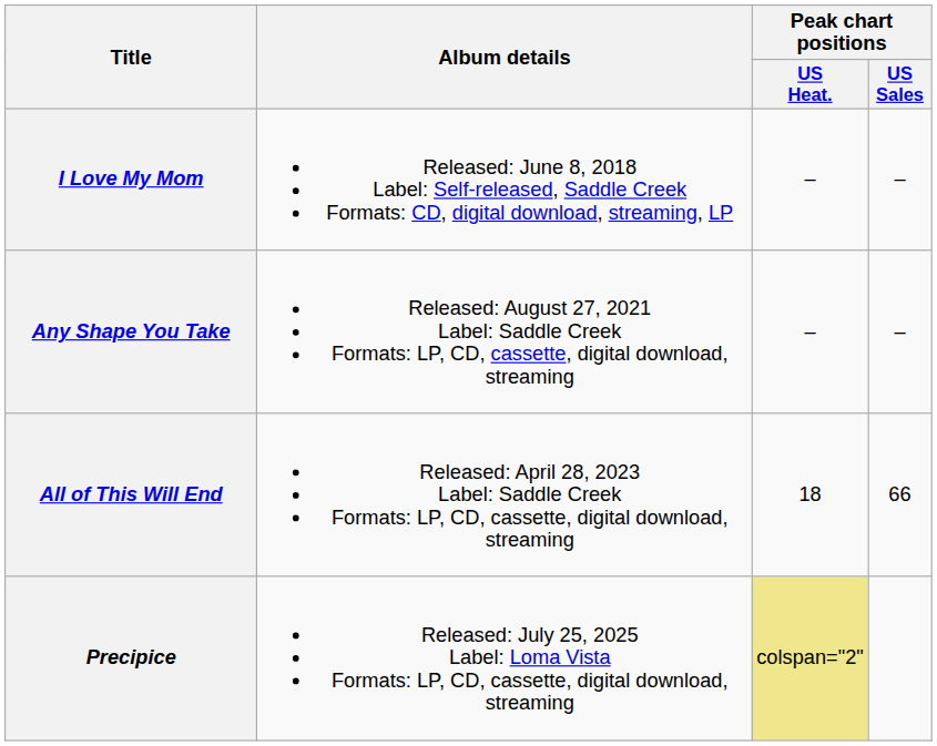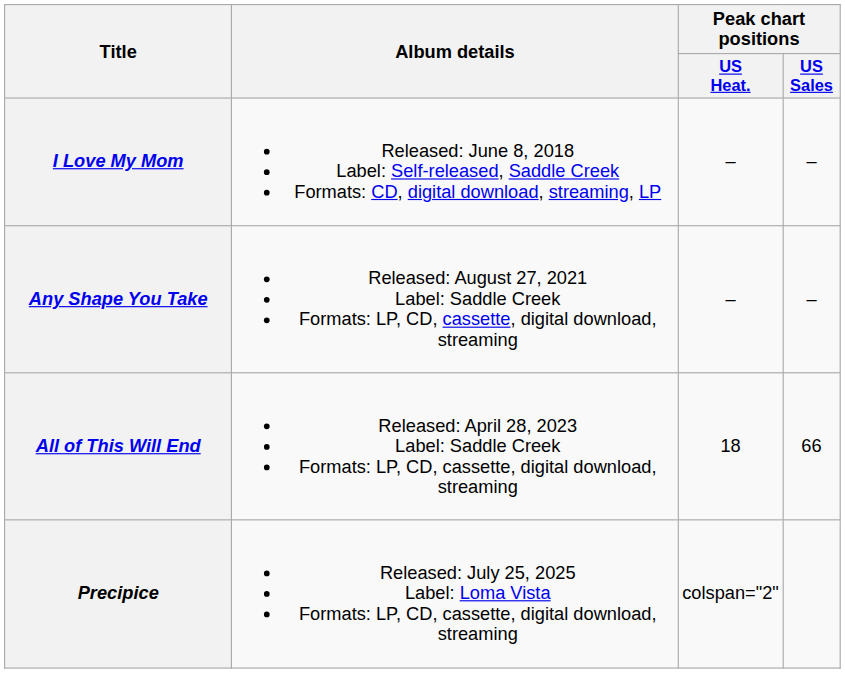Precipice | Peak chart positions / US Heat.: khaki background -> no background
